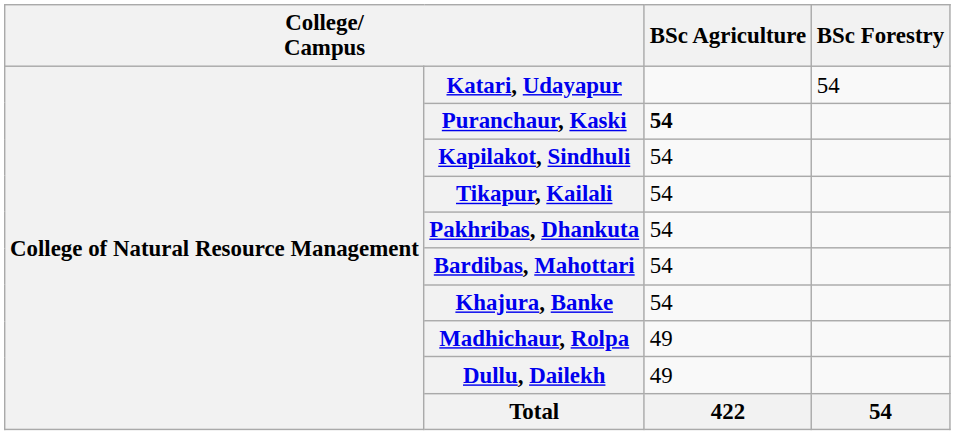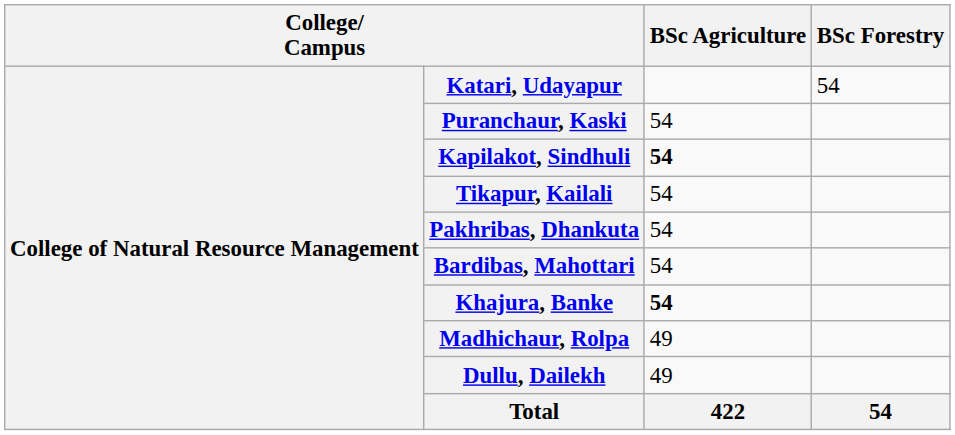Puranchaur, Kaski | BSc Agriculture: bold -> normal
Kapilakot, Sindhuli | BSc Agriculture: normal -> bold
Khajura, Banke | BSc Agriculture: normal -> bold
